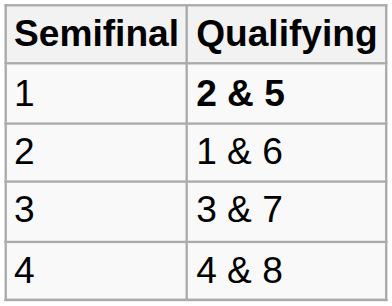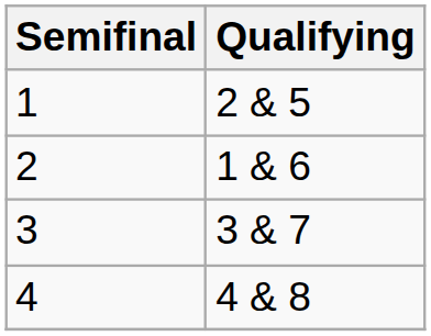1 | Qualifying: bold -> normal
